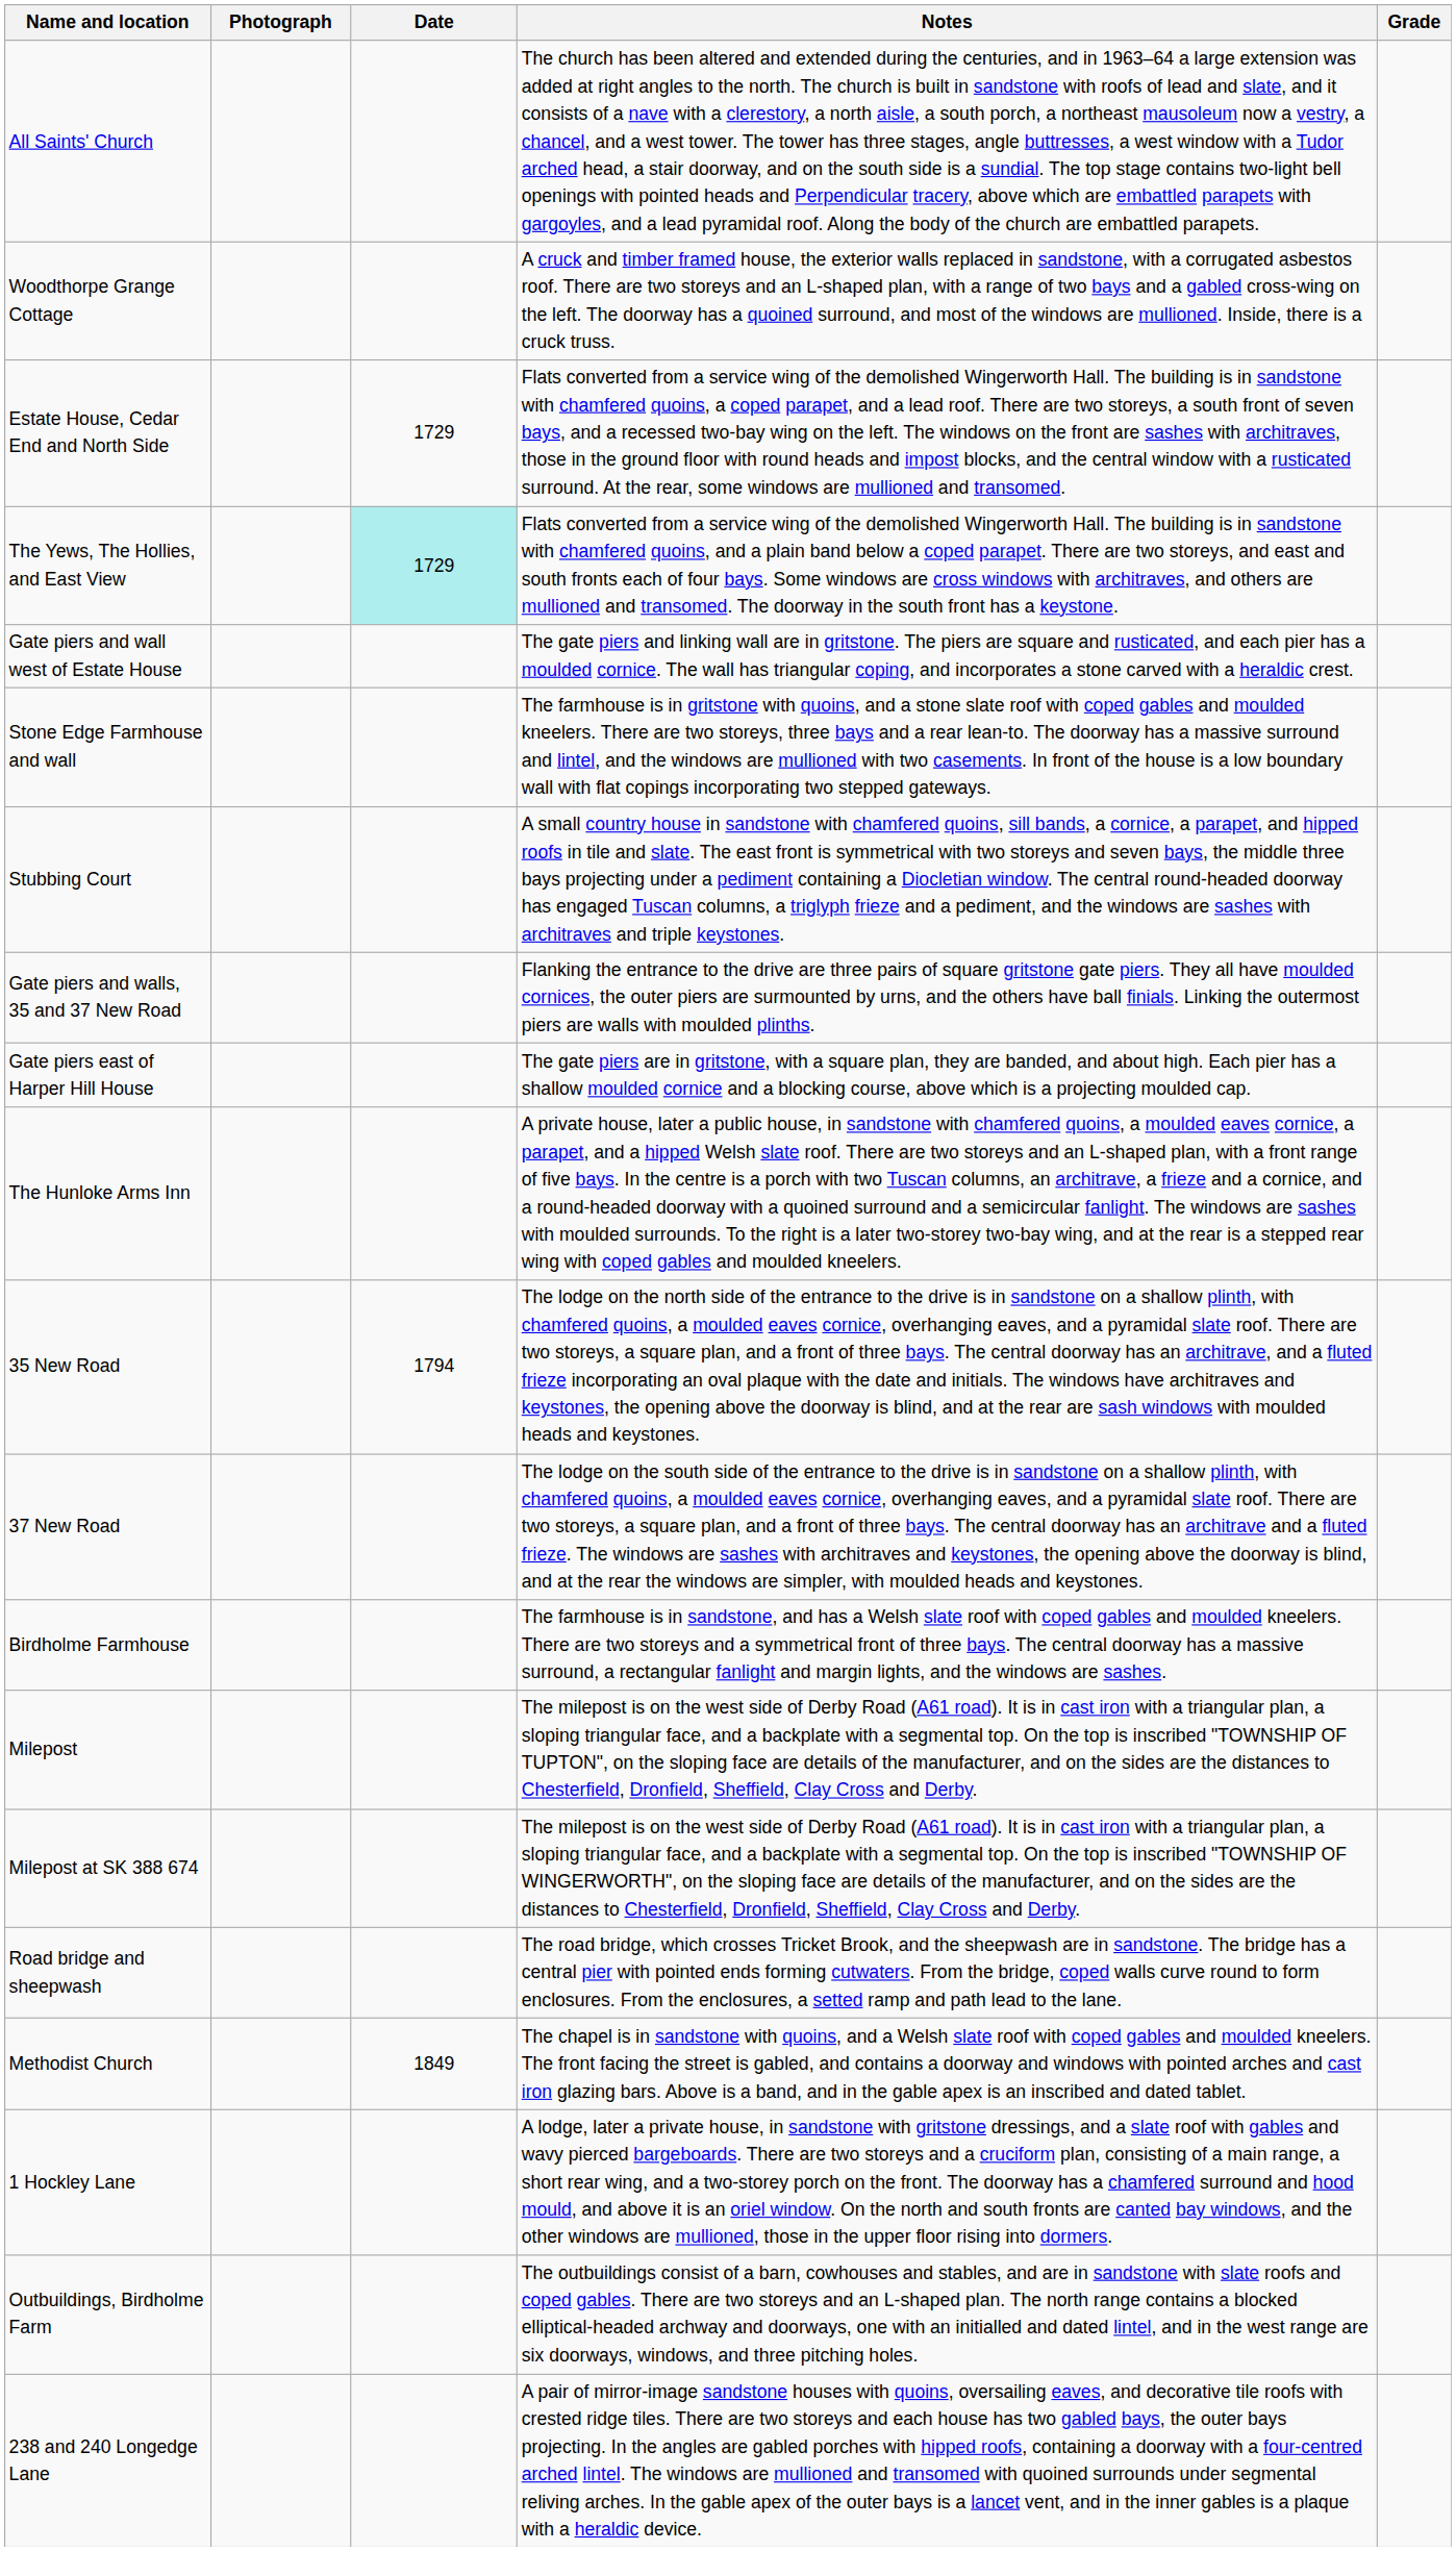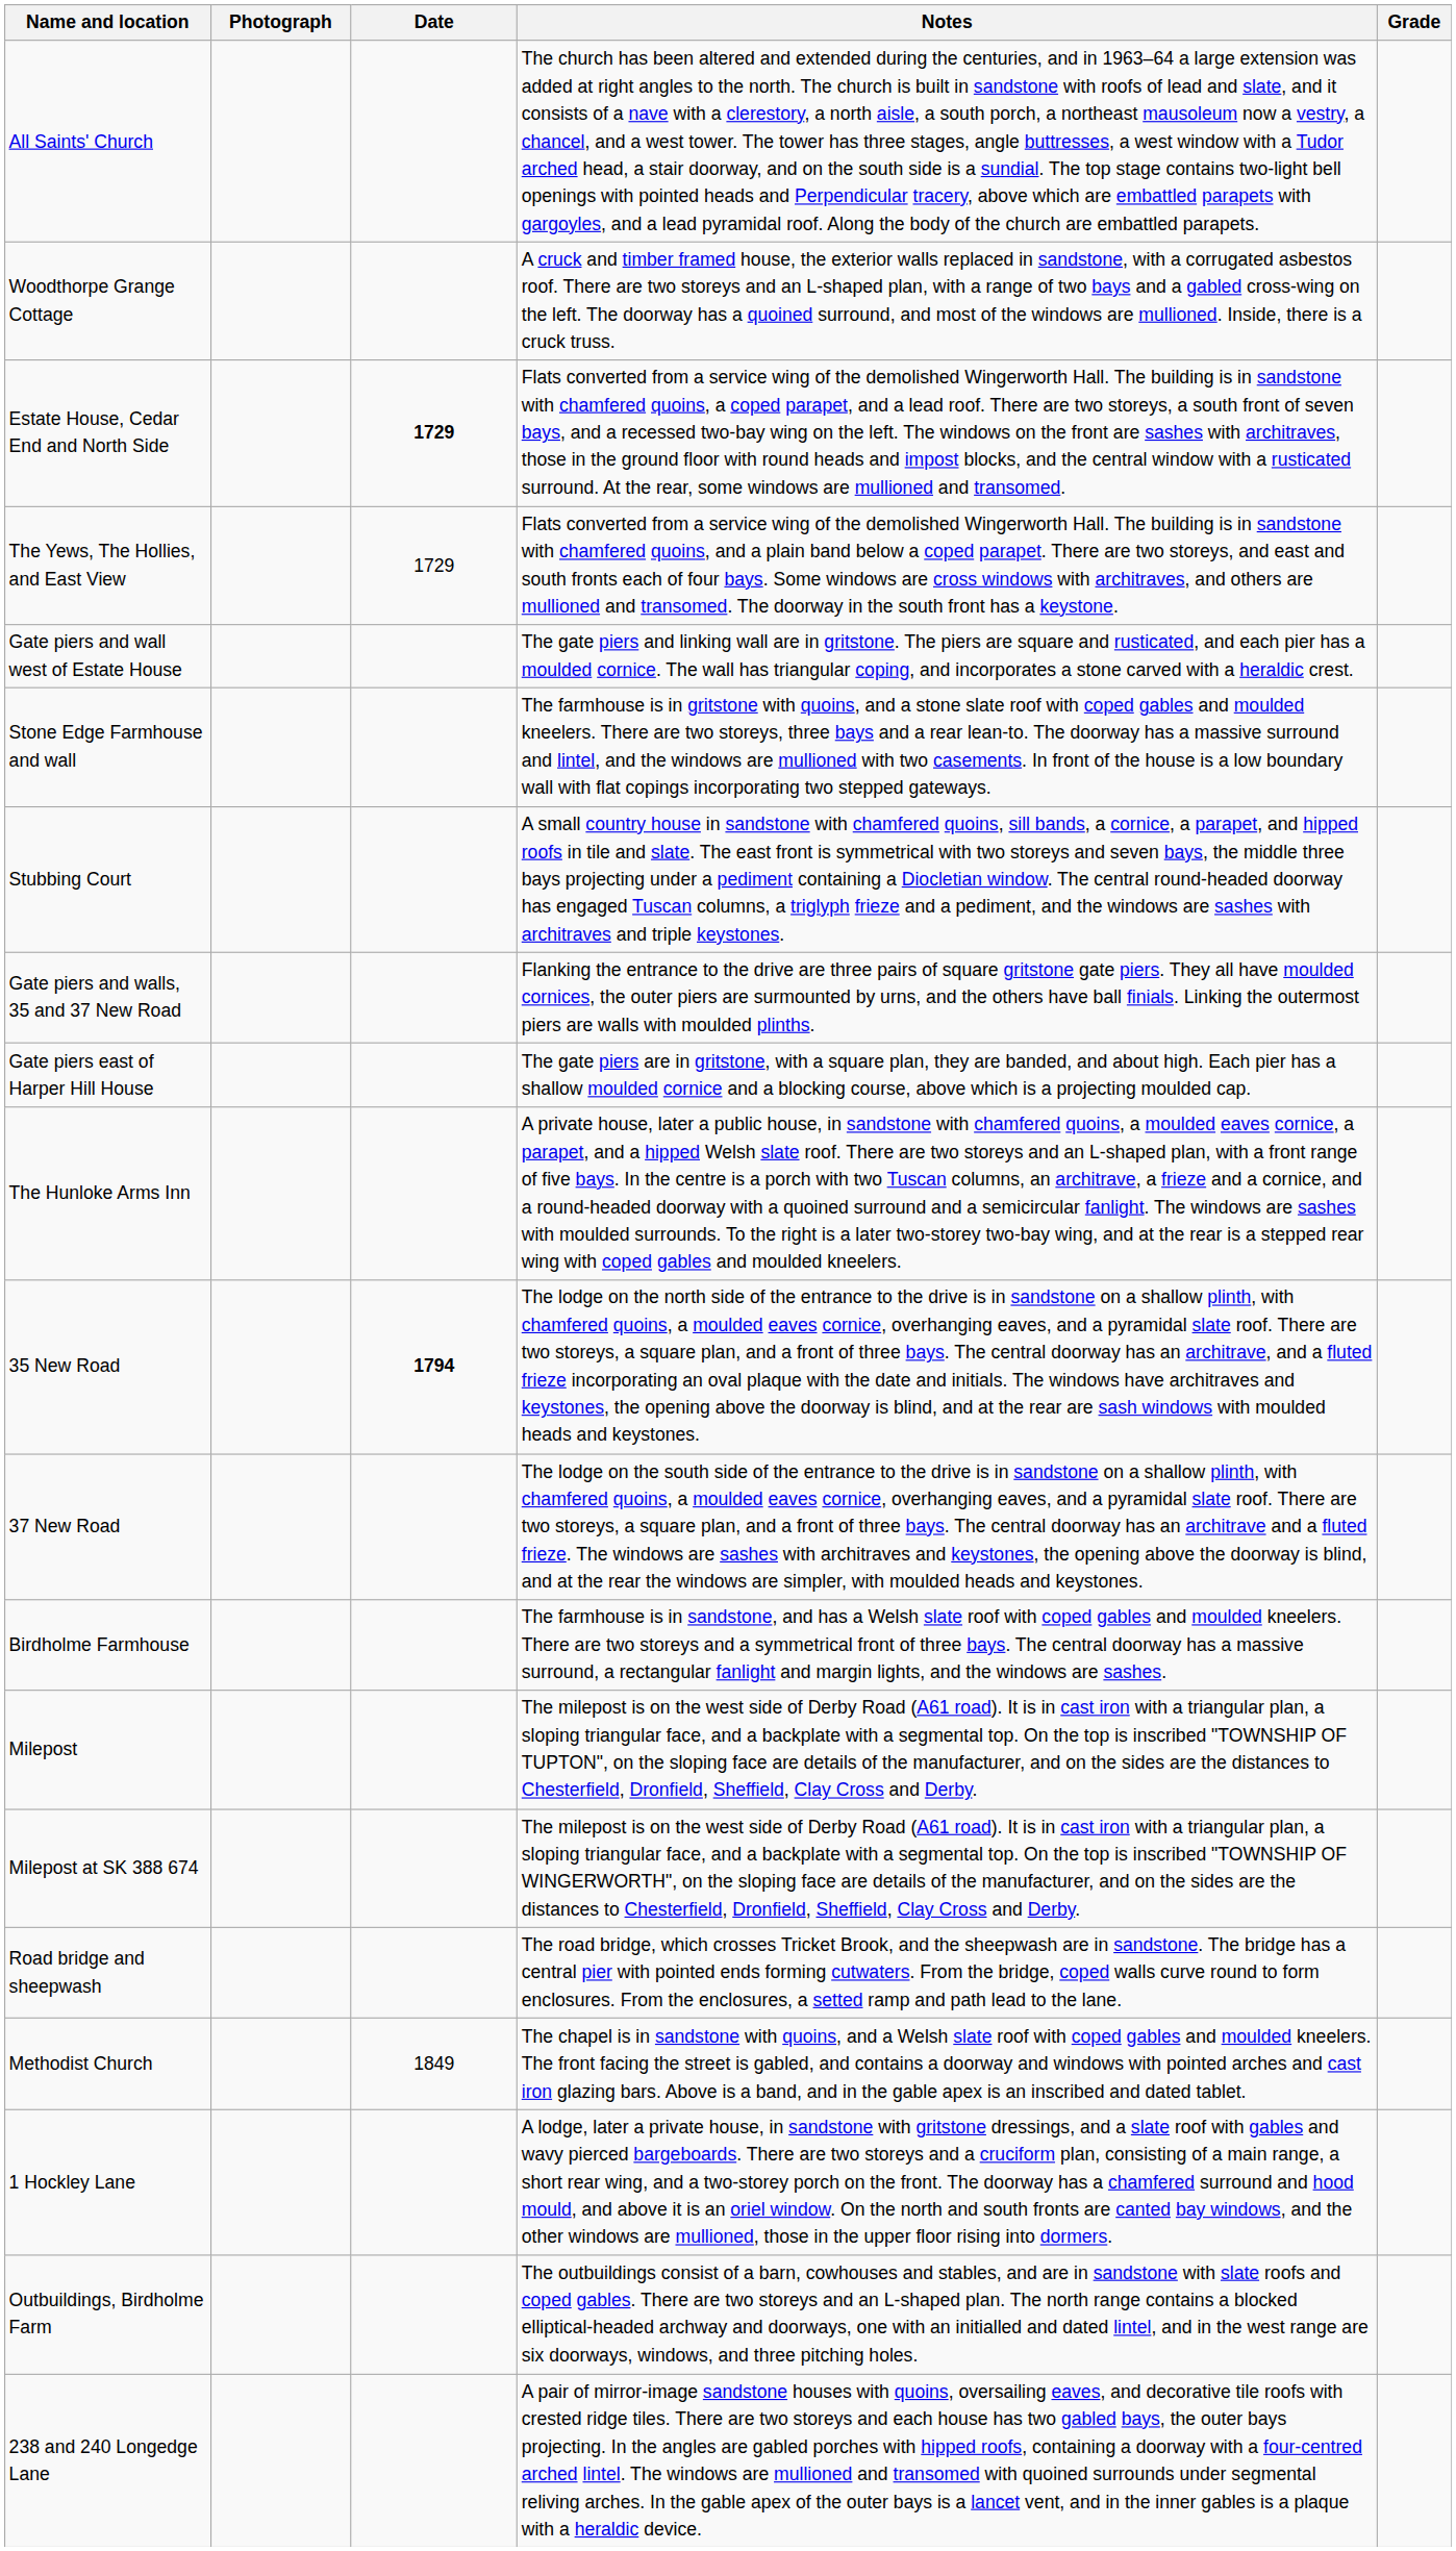Estate House, Cedar End and North Side | Date: normal -> bold
The Yews, The Hollies, and East View | Date: paleturquoise background -> no background
35 New Road | Date: normal -> bold
